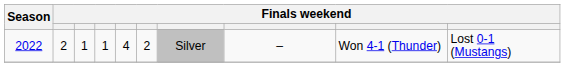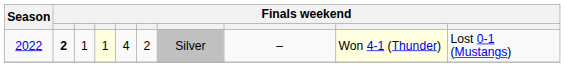2022 | column 2: normal -> bold
2022 | column 4: no background -> lightyellow background
2022 | column 9: no background -> lightyellow background
